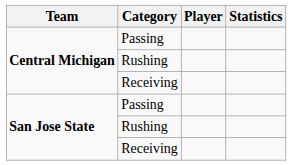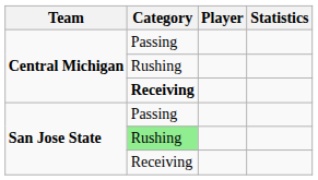Central Michigan / Receiving | Category: normal -> bold
San Jose State / Rushing | Category: no background -> lightgreen background
